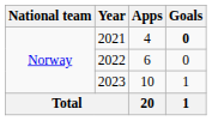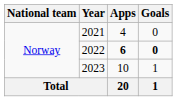2021 | Goals: bold -> normal
2022 | Apps: normal -> bold
2022 | Goals: normal -> bold
